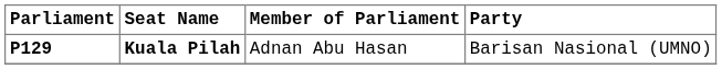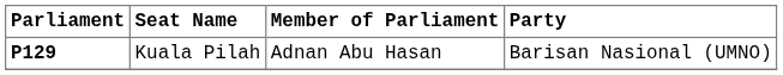P129 | Seat Name: bold -> normal
